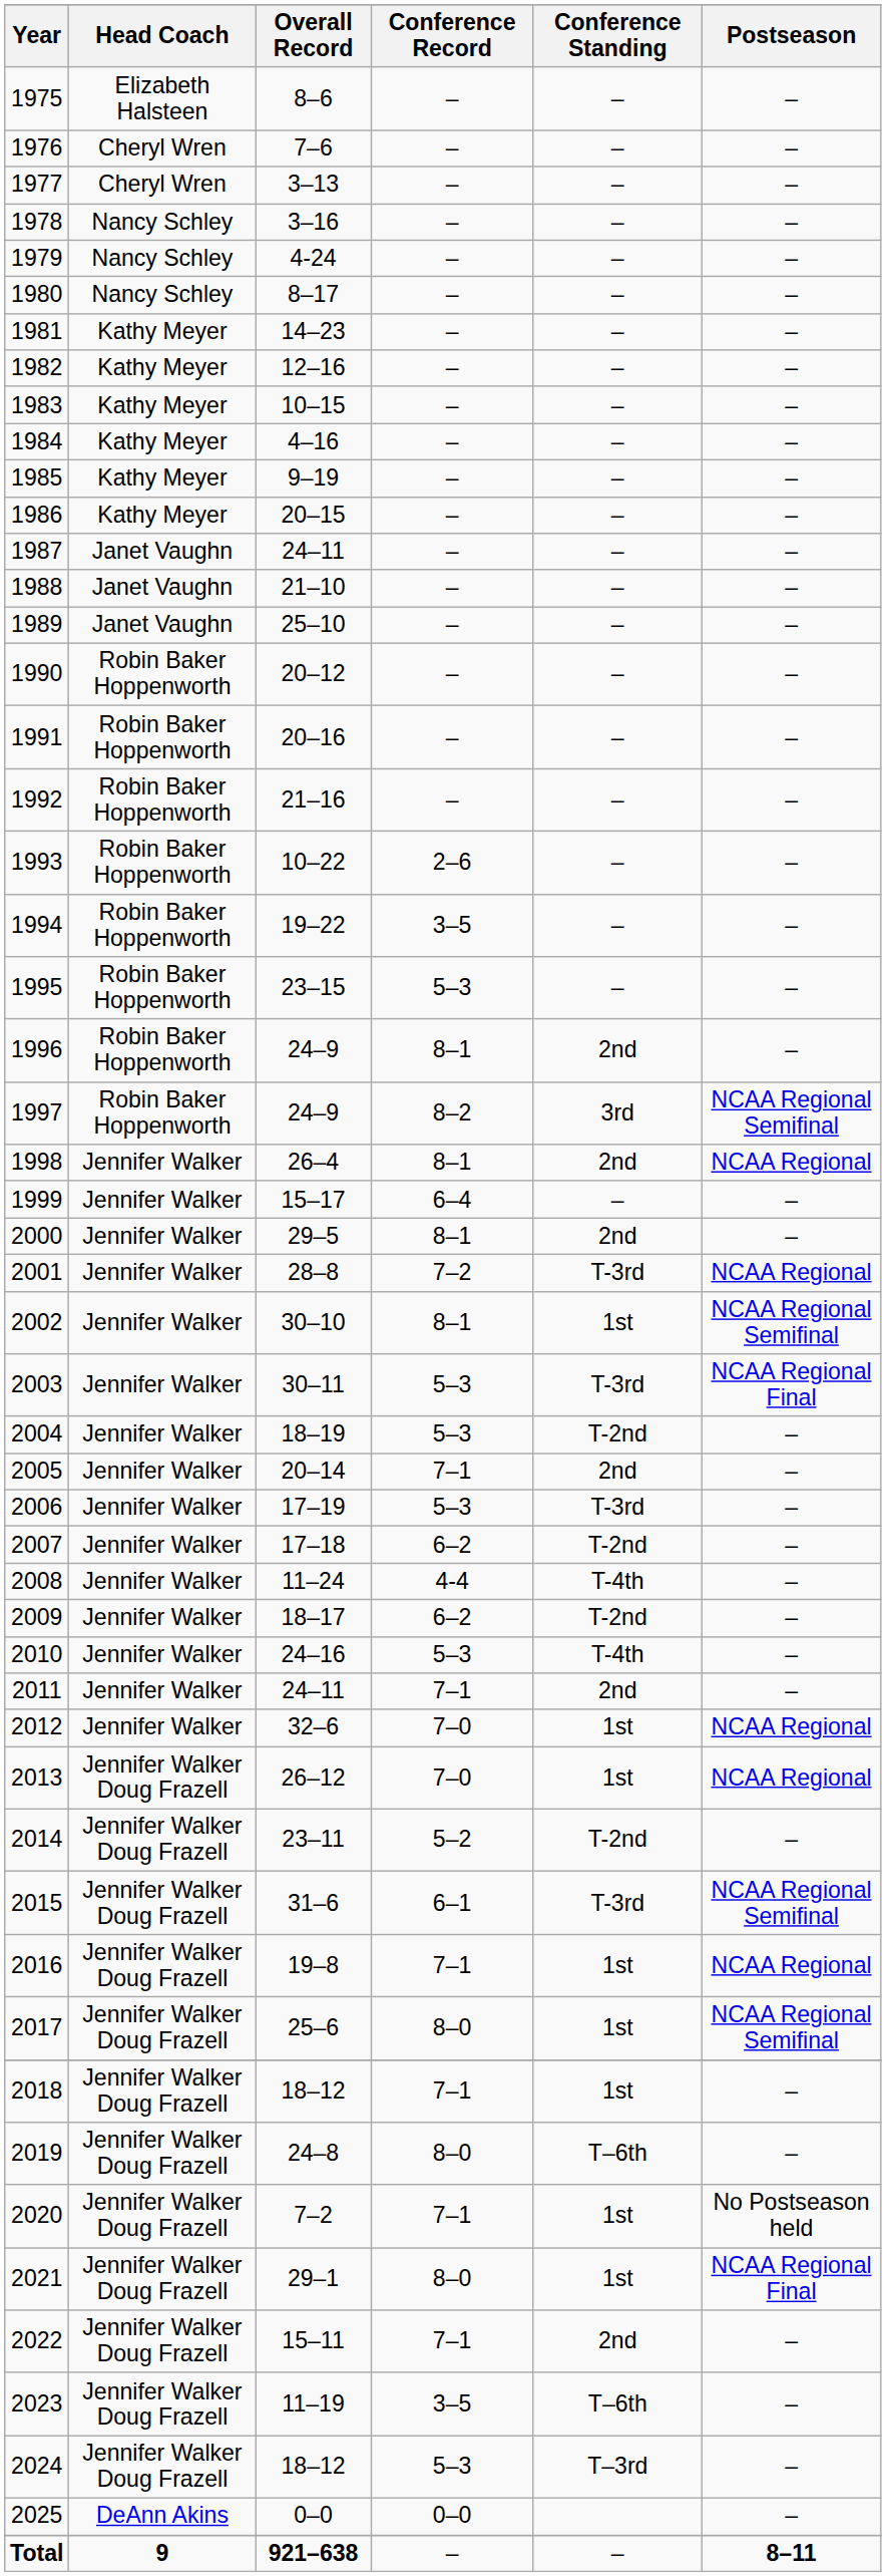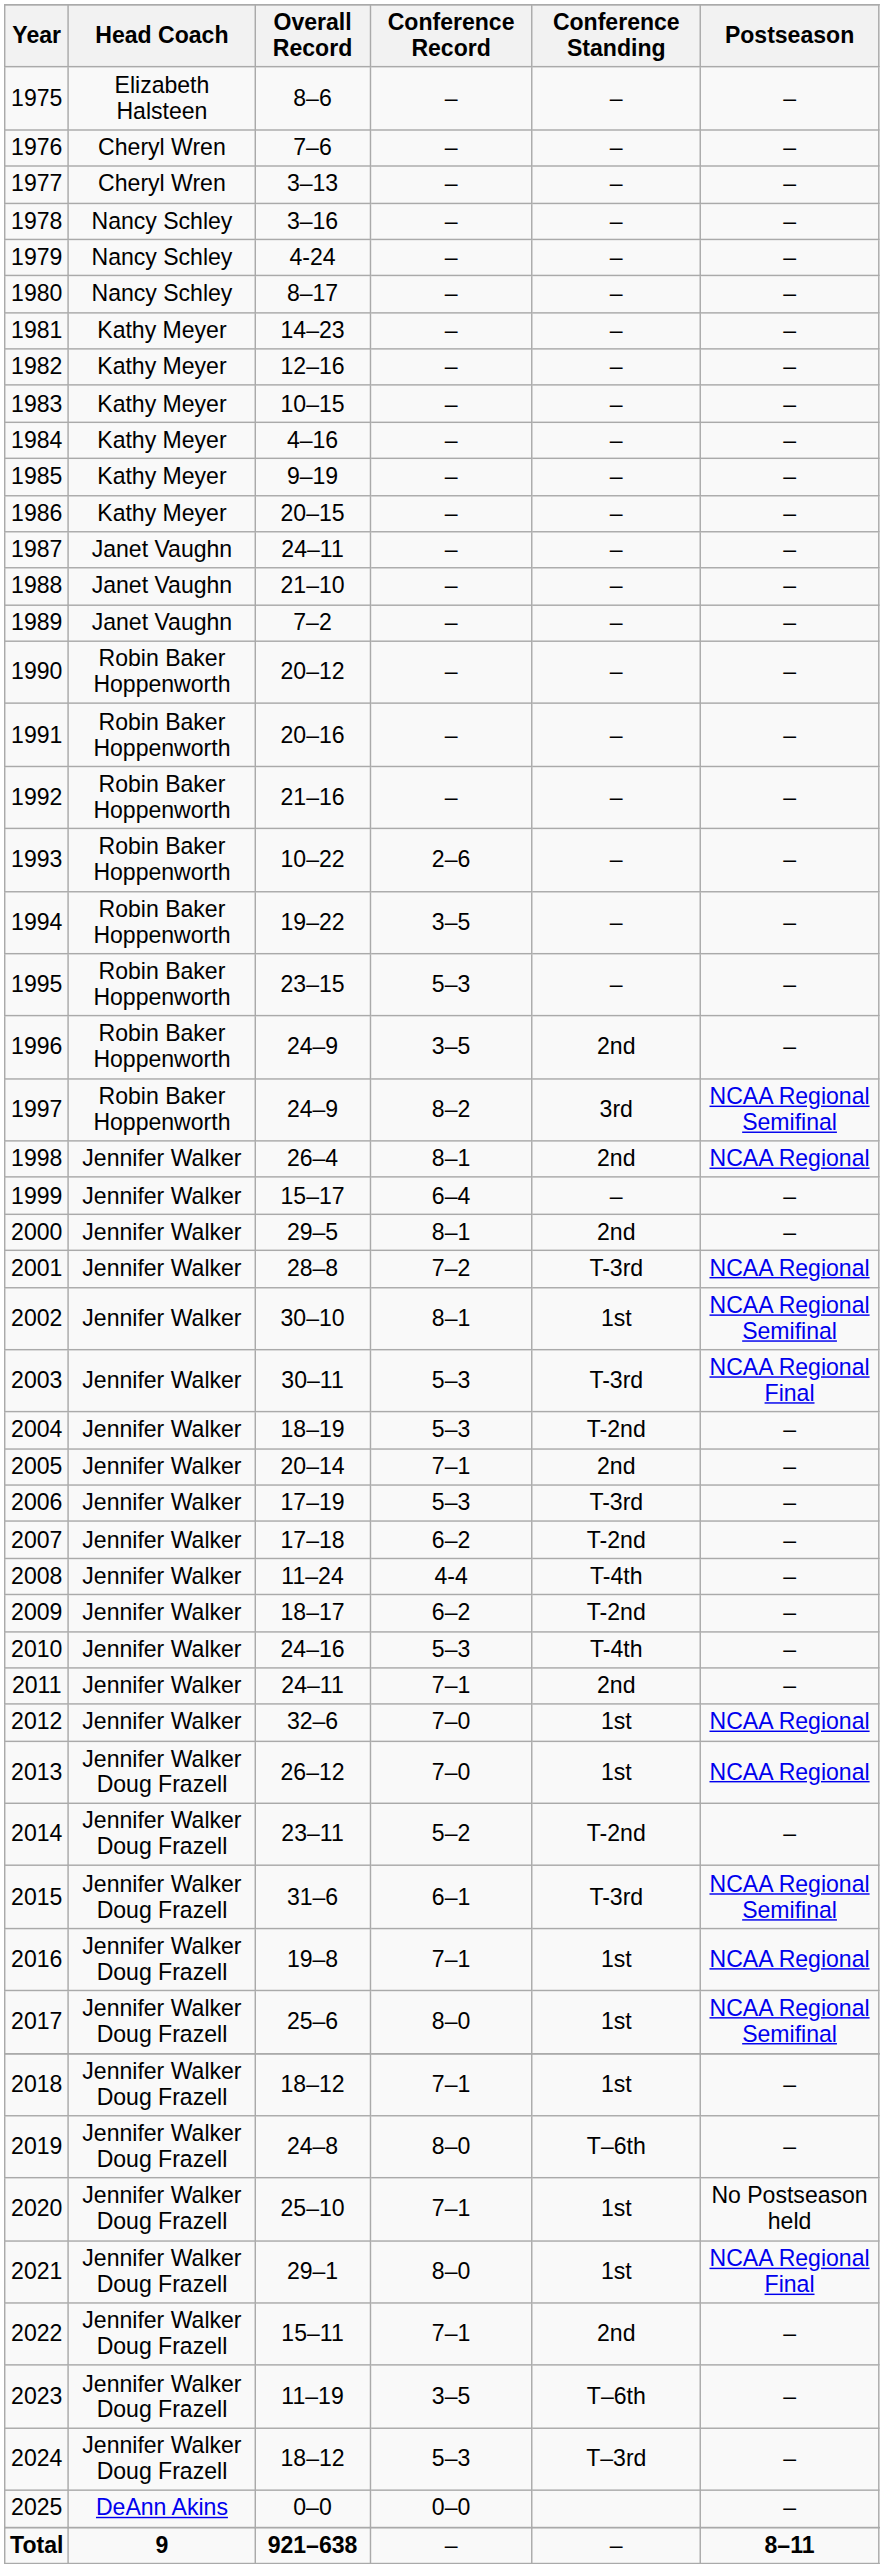1989 | Overall Record: 25–10 -> 7–2
1996 | Conference Record: 8–1 -> 3–5
2020 | Overall Record: 7–2 -> 25–10
